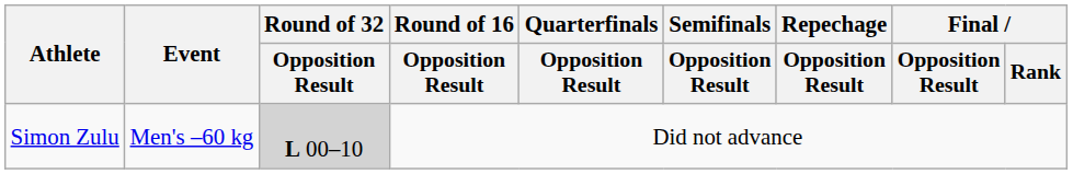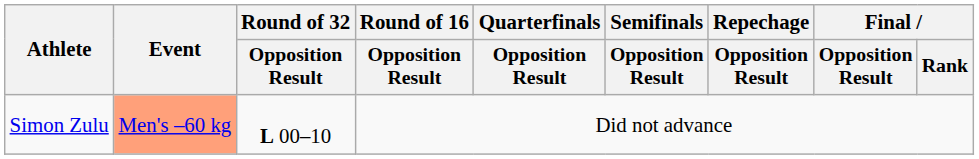Simon Zulu | Event: no background -> lightsalmon background
Simon Zulu | Round of 32 / Opposition Result: lightgrey background -> no background
